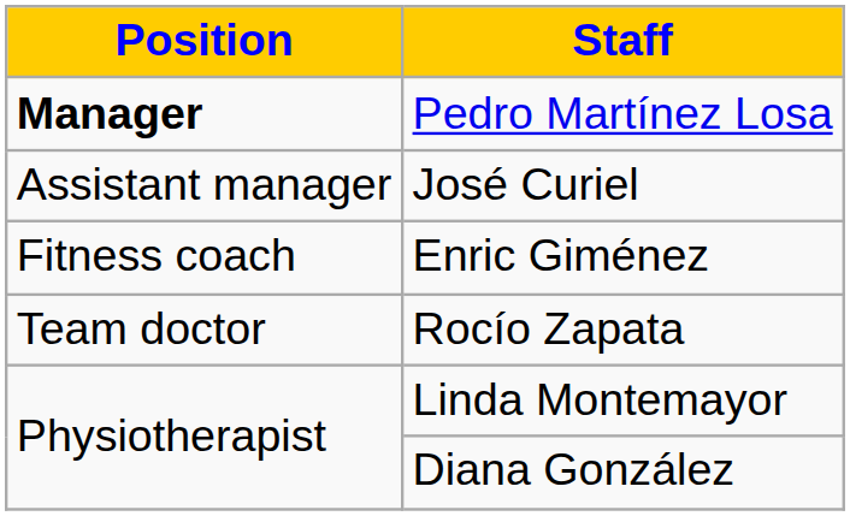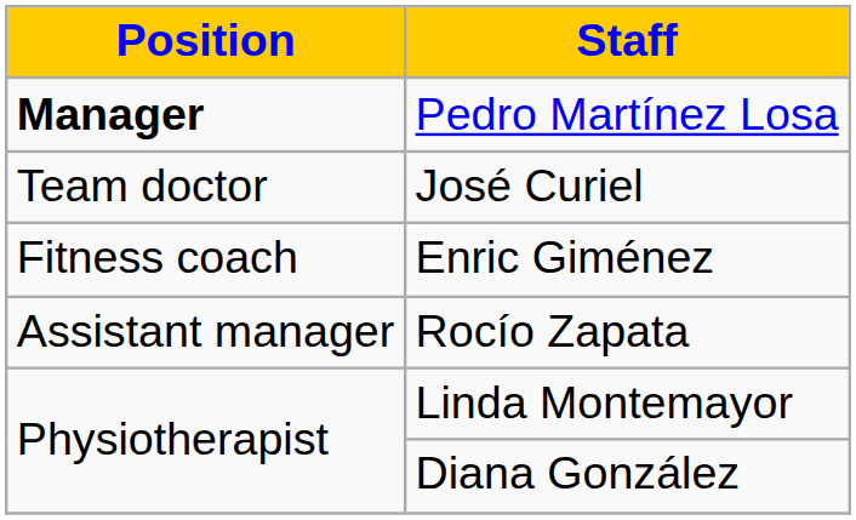José Curiel | Position: Assistant manager -> Team doctor
Rocío Zapata | Position: Team doctor -> Assistant manager
